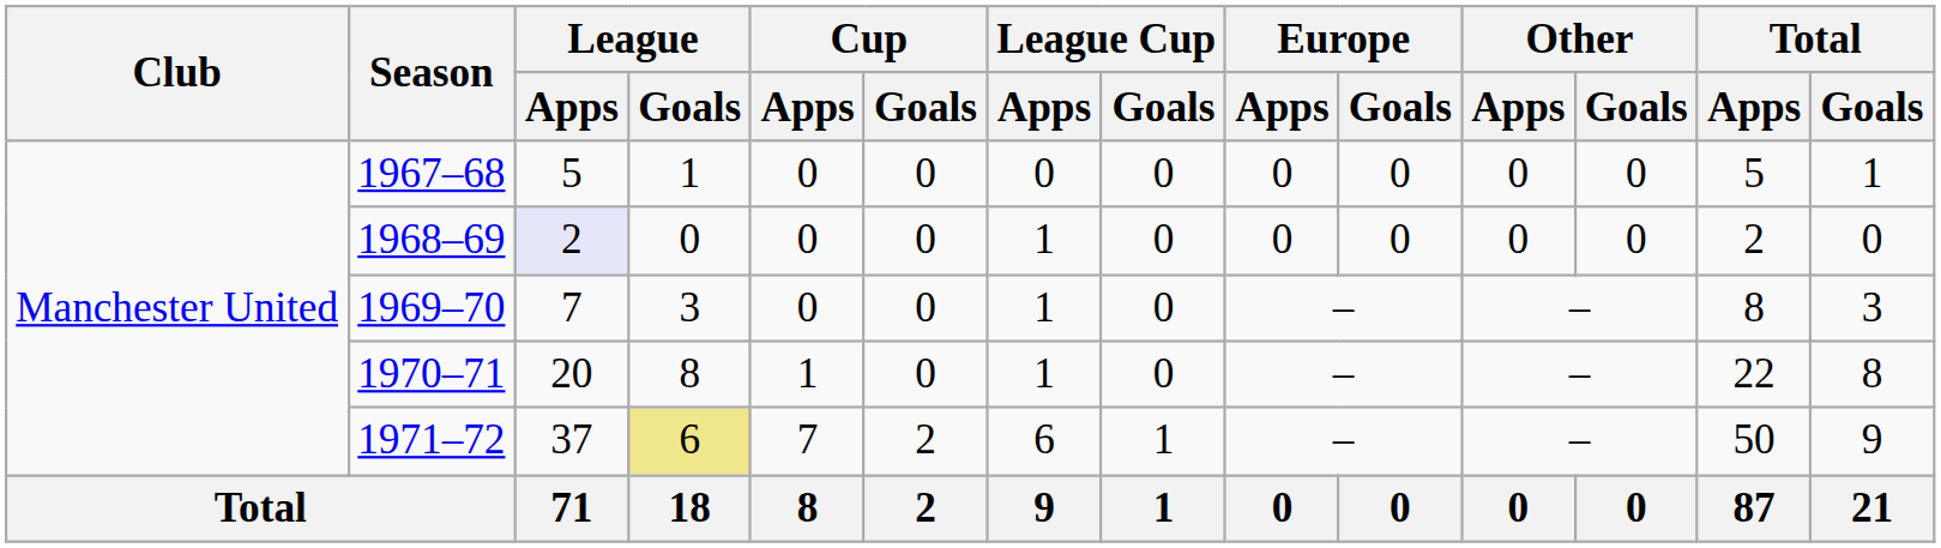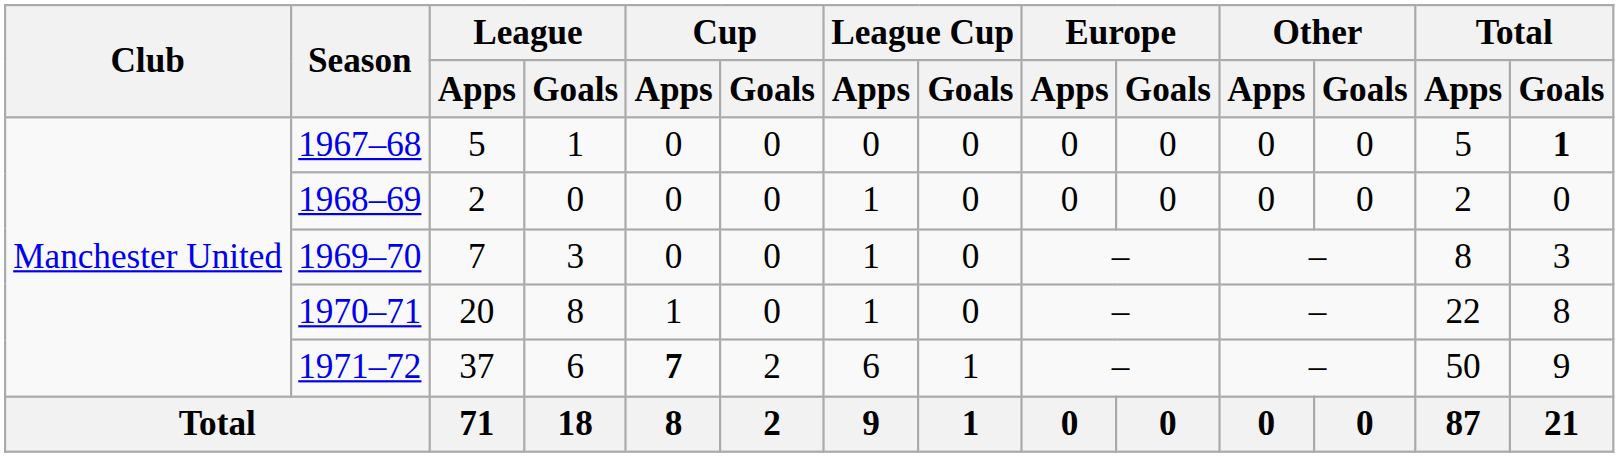1967–68 | Total / Goals: normal -> bold
1968–69 | League / Apps: lavender background -> no background
1971–72 | League / Goals: khaki background -> no background
1971–72 | Cup / Apps: normal -> bold
